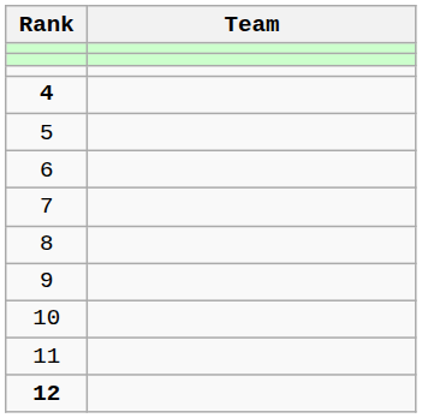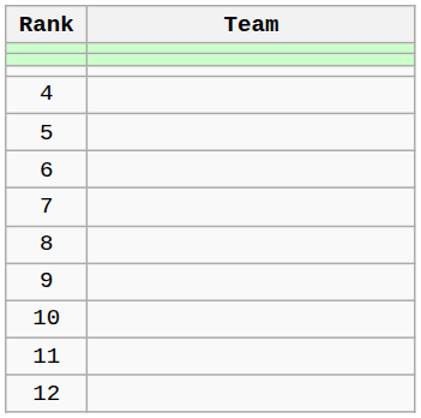row 5 | Rank: bold -> normal
row 13 | Rank: bold -> normal
